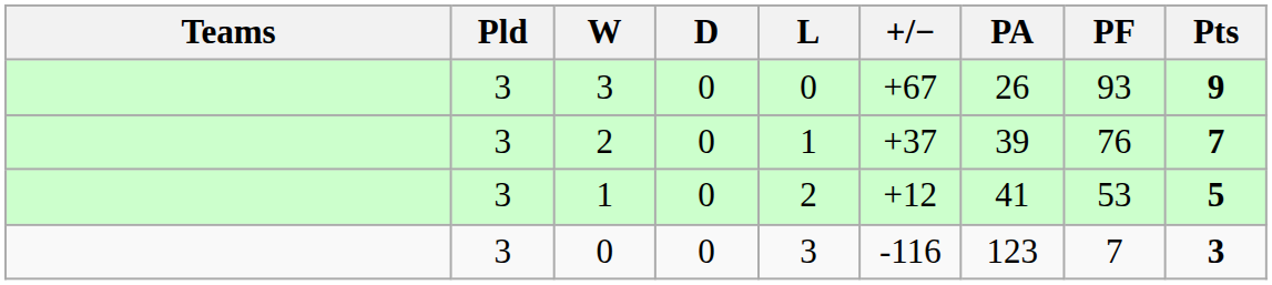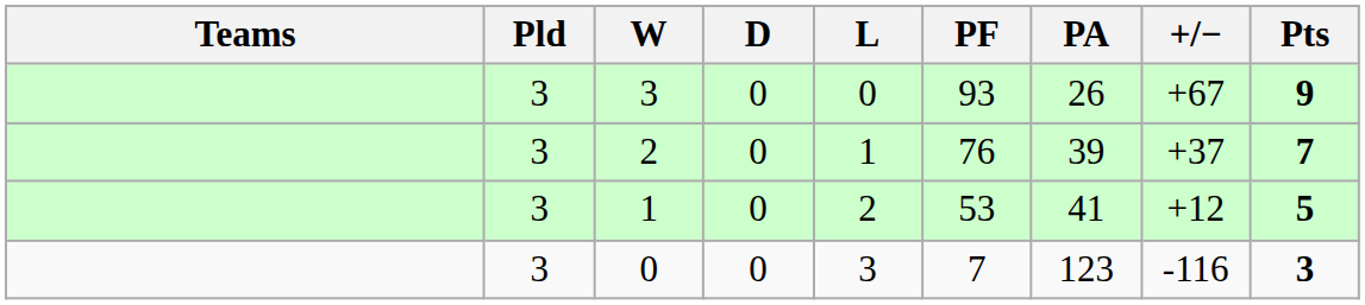columns swapped: PF <-> +/−
